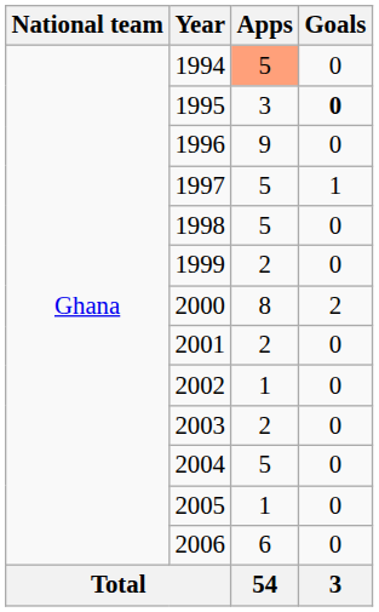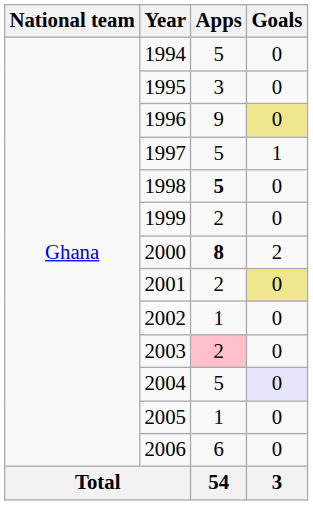1994 | Apps: lightsalmon background -> no background
1995 | Goals: bold -> normal
1996 | Goals: no background -> khaki background
1998 | Apps: normal -> bold
2000 | Apps: normal -> bold
2001 | Goals: no background -> khaki background
2003 | Apps: no background -> pink background
2004 | Goals: no background -> lavender background
